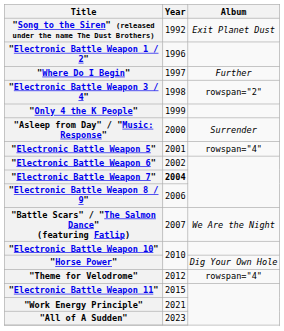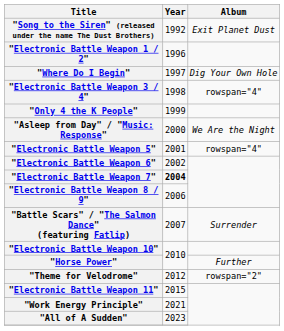"Where Do I Begin" | Album: Further -> Dig Your Own Hole
"Electronic Battle Weapon 3 / 4" | Album: rowspan="2" -> rowspan="4"
"Asleep from Day" / "Music: Response" | Album: Surrender -> We Are the Night
"Battle Scars" / "The Salmon Dance" (featuring Fatlip) | Album: We Are the Night -> Surrender
"Horse Power" | Album: Dig Your Own Hole -> Further
"Theme for Velodrome" | Album: rowspan="4" -> rowspan="2"
